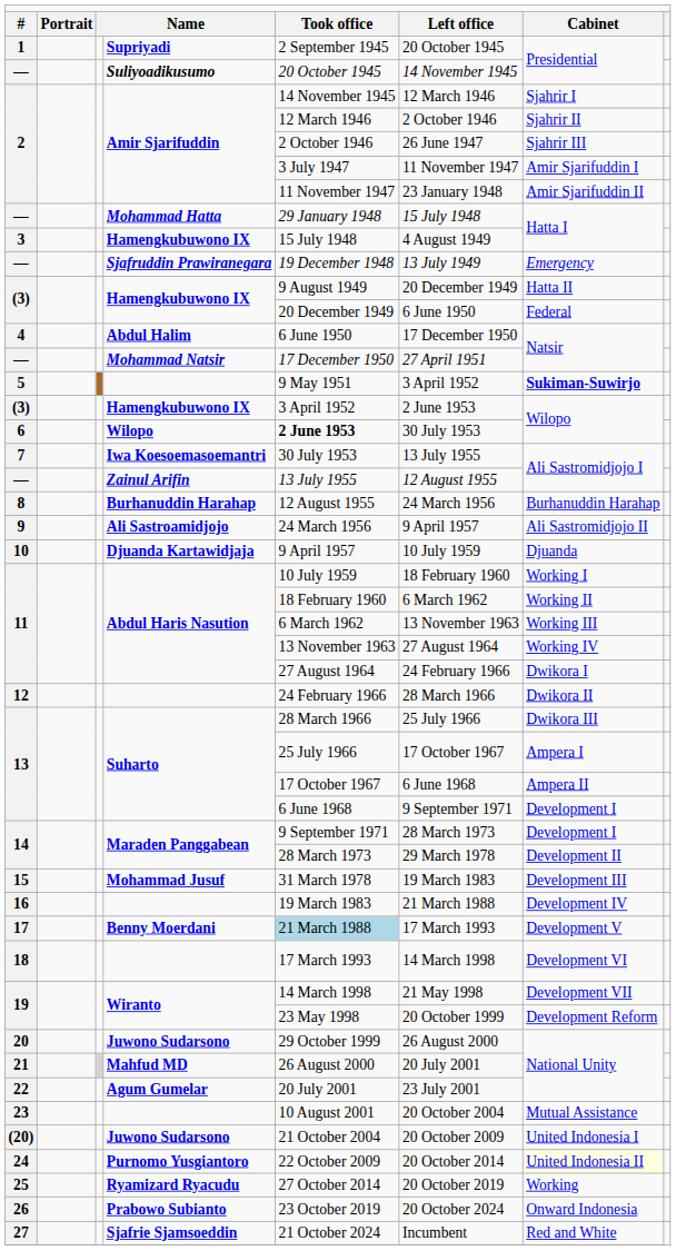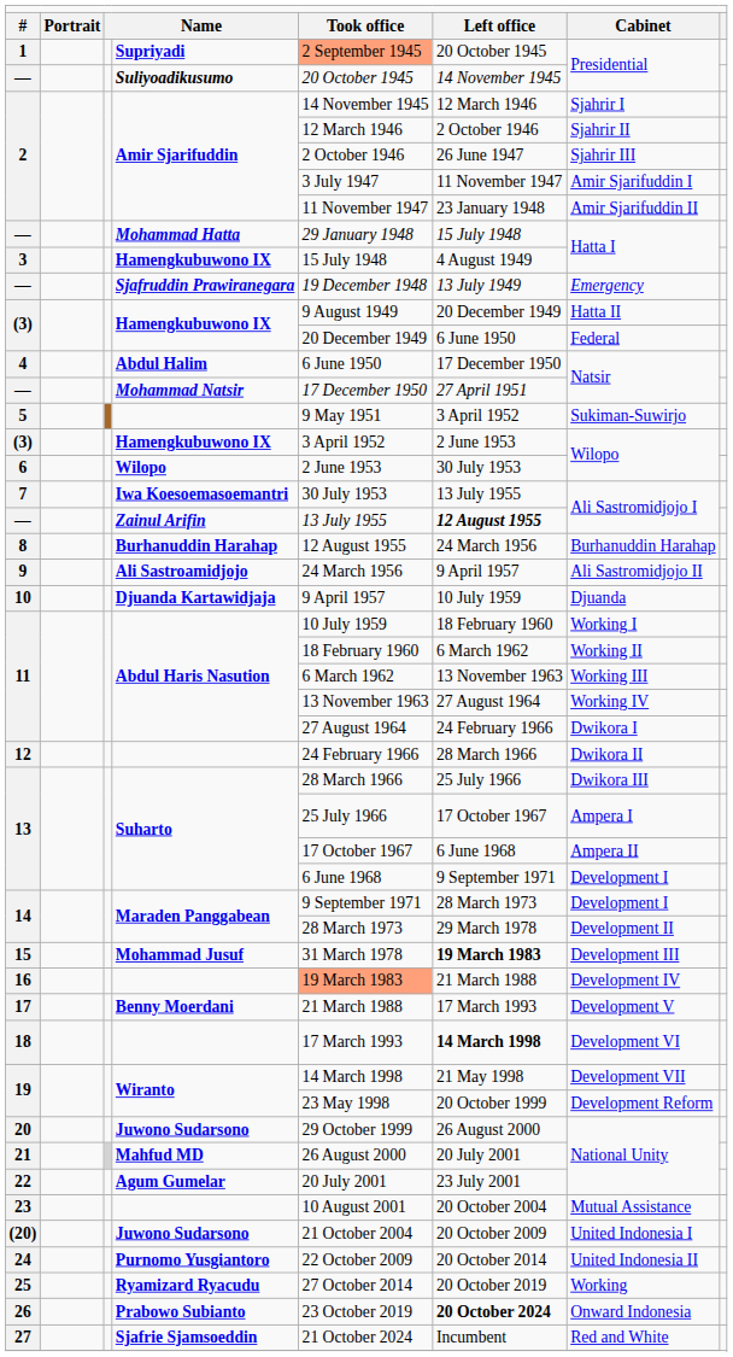1 | column 5: no background -> lightsalmon background
5 | column 7: bold -> normal
6 | column 5: bold -> normal
— / Zainul Arifin | column 6: normal -> bold
15 | column 6: normal -> bold
16 | column 5: no background -> lightsalmon background
17 | column 5: lightblue background -> no background
18 | column 6: normal -> bold
24 | column 7: lightyellow background -> no background
26 | column 6: normal -> bold
